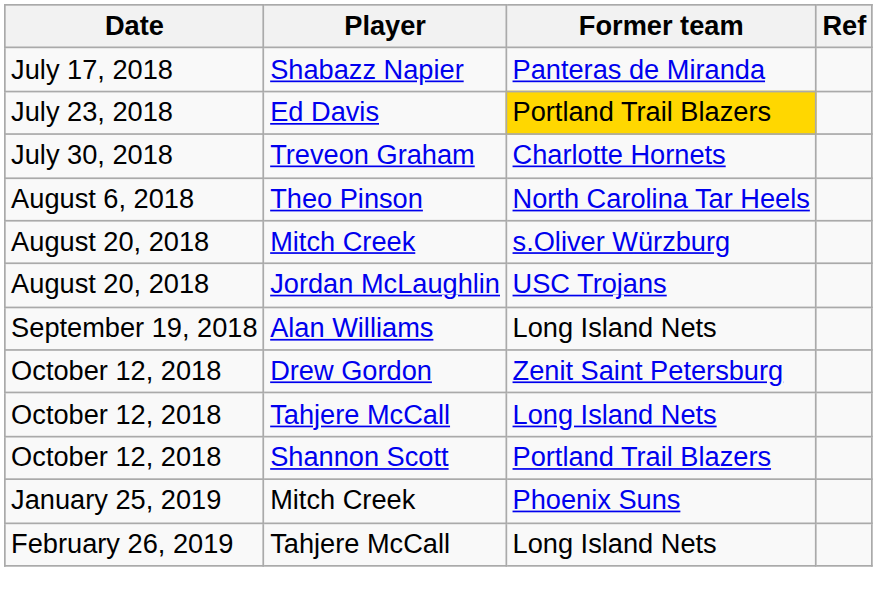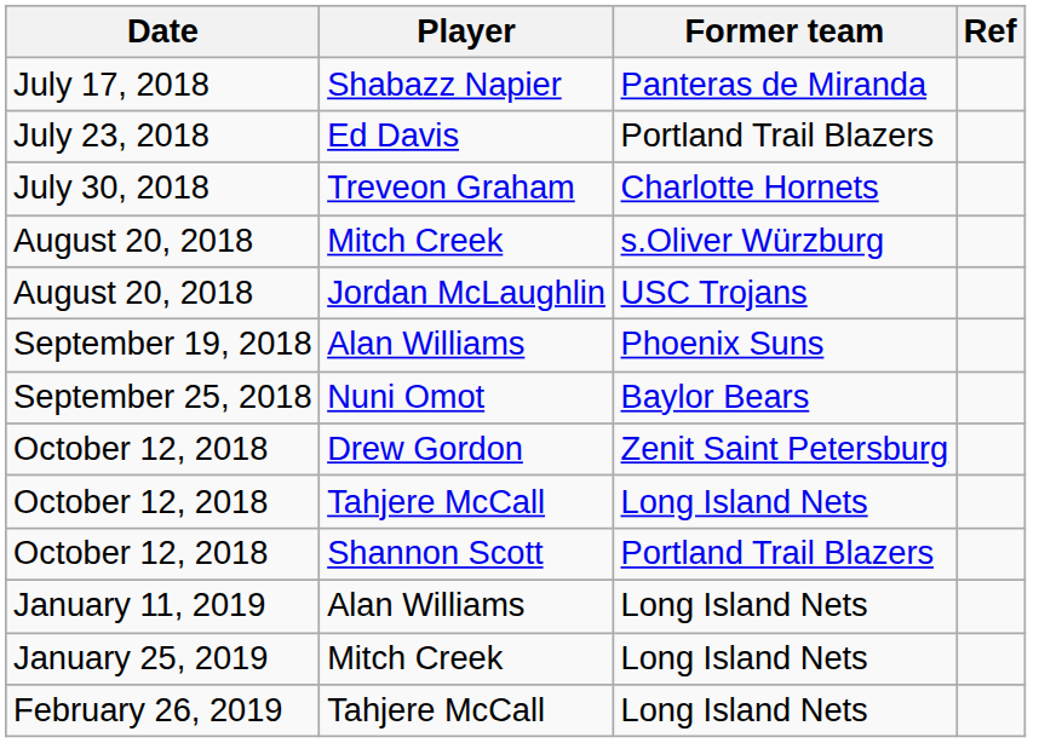July 23, 2018 | Former team: gold background -> no background
- row: August 6, 2018 | Theo Pinson | North Carolina Tar Heels
September 19, 2018 | Former team: Long Island Nets -> Phoenix Suns
+ row: September 25, 2018 | Nuni Omot | Baylor Bears
+ row: January 11, 2019 | Alan Williams | Long Island Nets
January 25, 2019 | Former team: Phoenix Suns -> Long Island Nets
